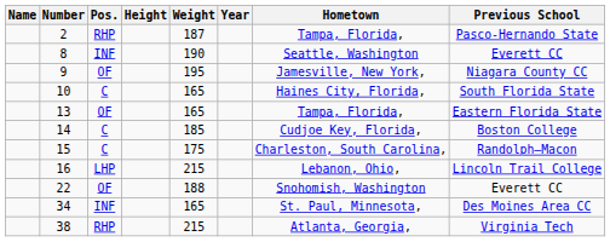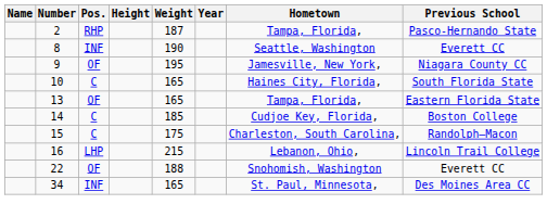- row: 38 | RHP | 215 | Atlanta, Georgia, | Virginia Tech
